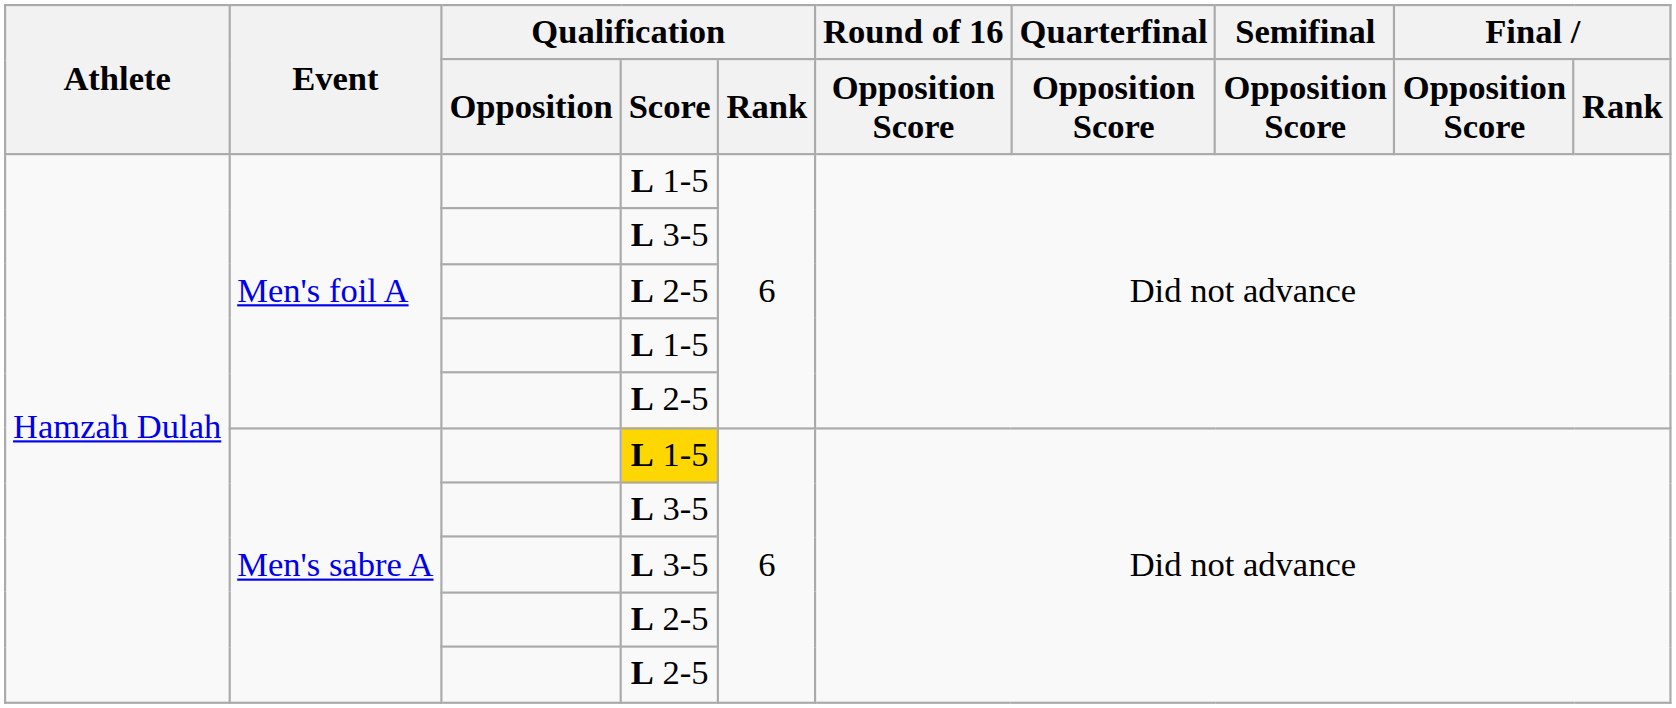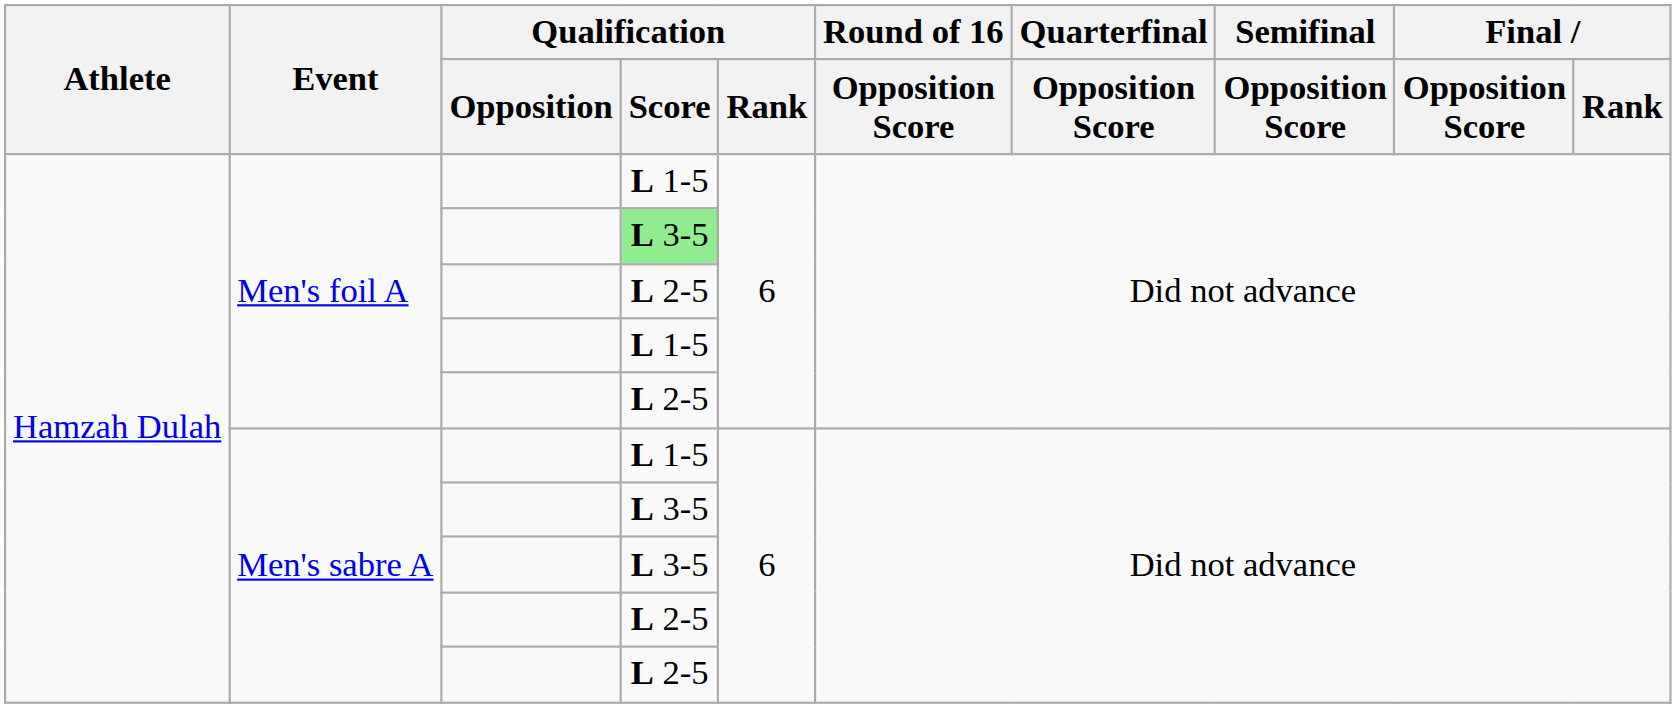Men's foil A / L 3-5 | Qualification / Score: no background -> lightgreen background
Men's sabre A / L 1-5 | Qualification / Score: gold background -> no background
